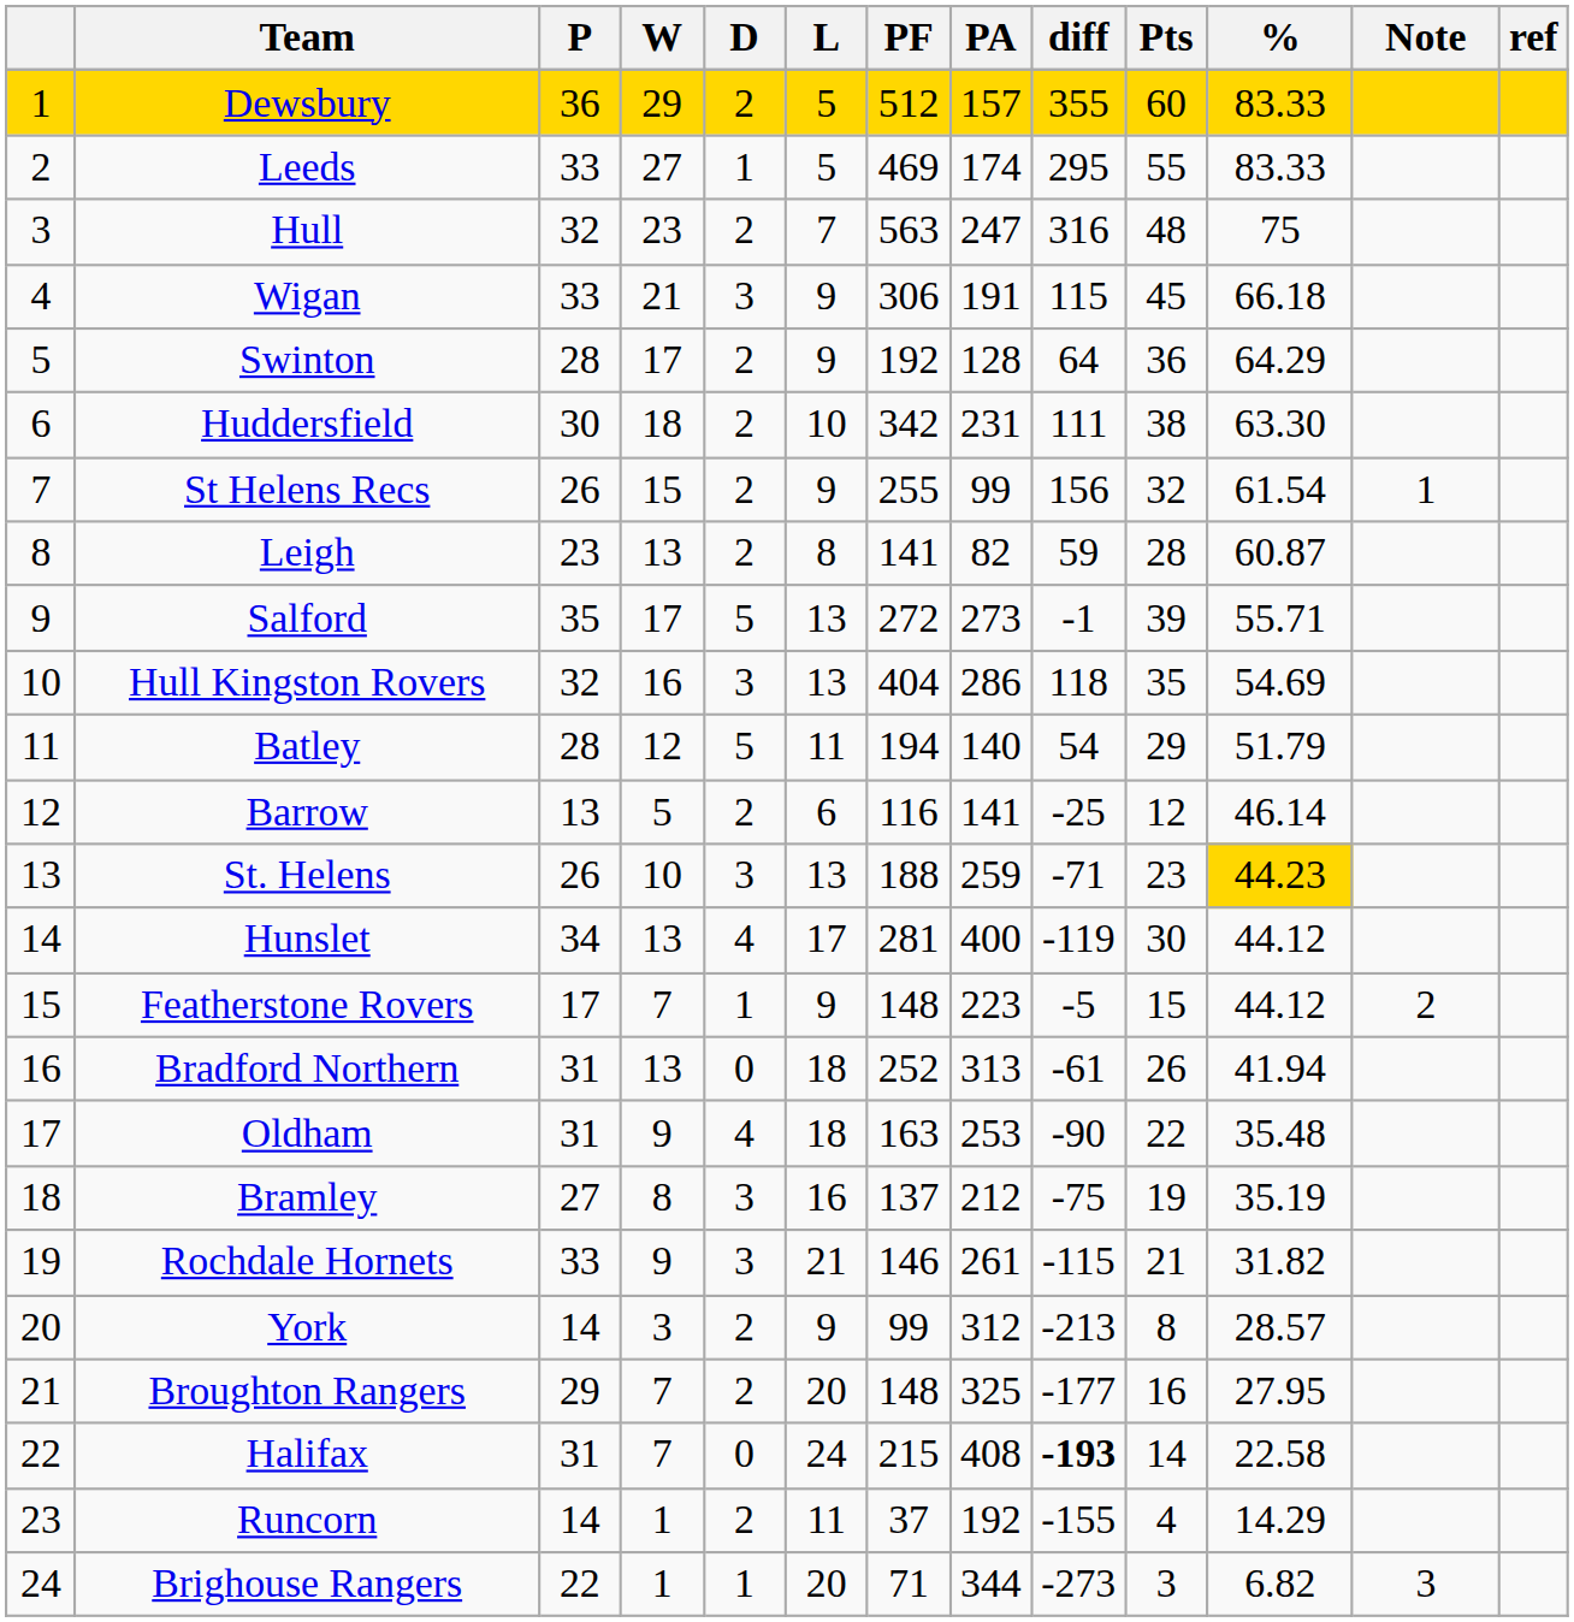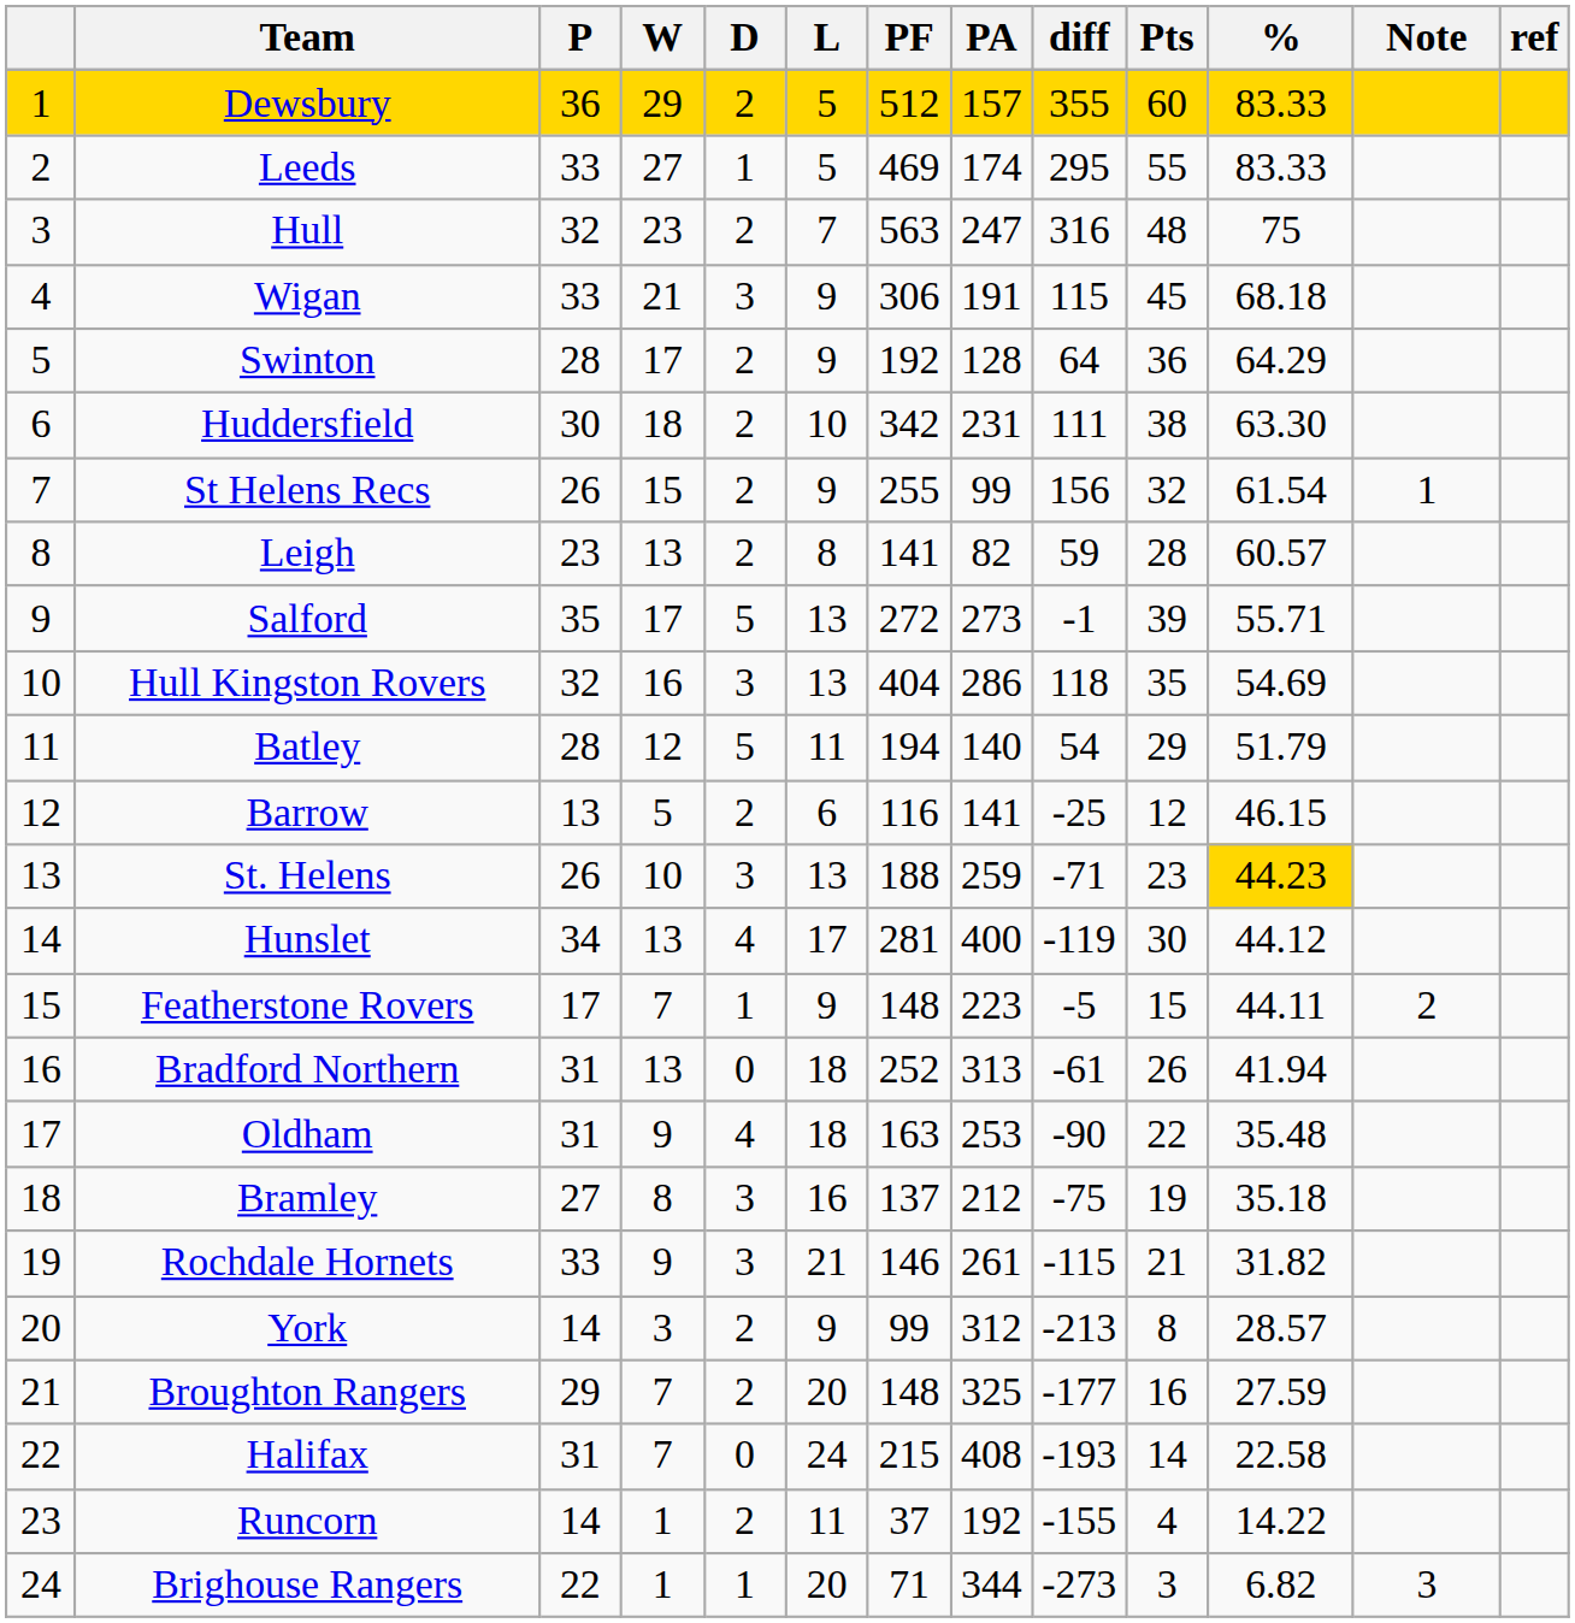Wigan | %: 66.18 -> 68.18
Leigh | %: 60.87 -> 60.57
Barrow | %: 46.14 -> 46.15
Featherstone Rovers | %: 44.12 -> 44.11
Bramley | %: 35.19 -> 35.18
Broughton Rangers | %: 27.95 -> 27.59
Halifax | diff: bold -> normal
Runcorn | %: 14.29 -> 14.22
